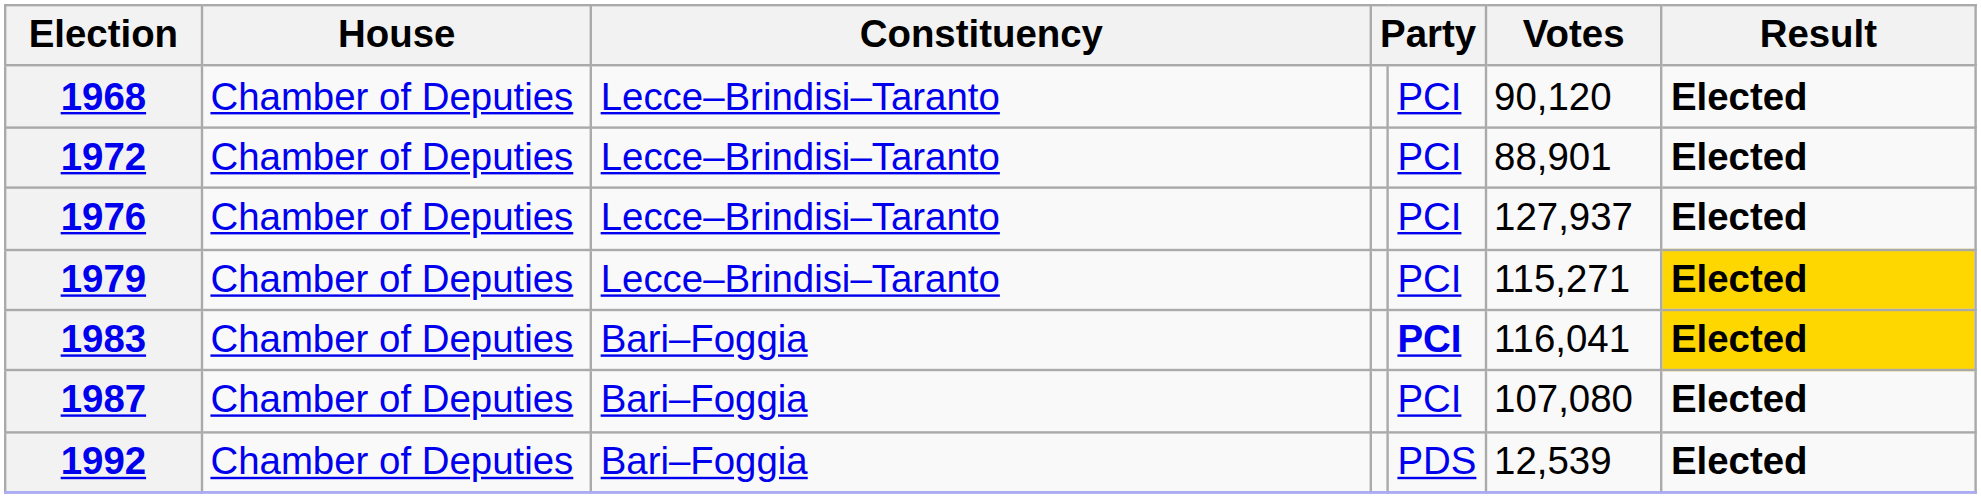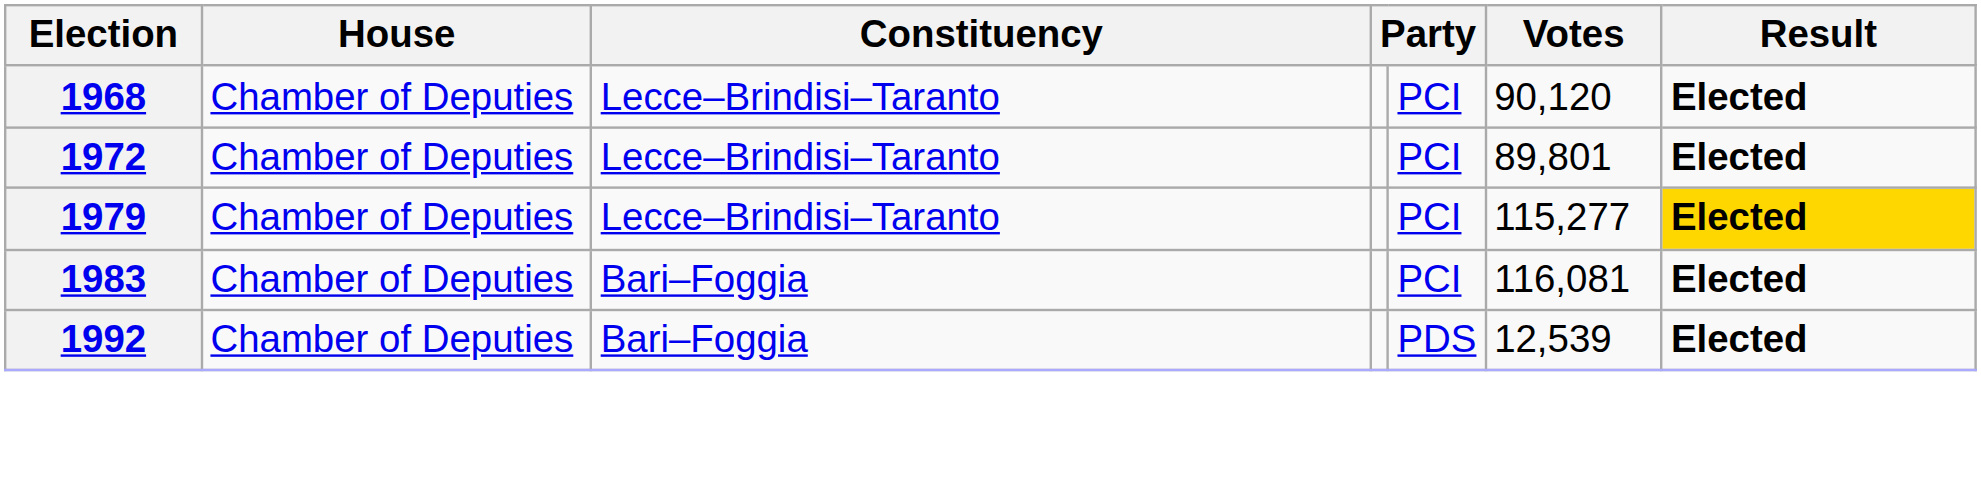1972 | Votes: 88,901 -> 89,801
- row: 1976 | Chamber of Deputies | Lecce–Brindisi–Taranto | PCI | 127,937 | Elected
1979 | Votes: 115,271 -> 115,277
1983 | column 5: bold -> normal
1983 | Votes: 116,041 -> 116,081
1983 | Result: gold background -> no background
- row: 1987 | Chamber of Deputies | Bari–Foggia | PCI | 107,080 | Elected
